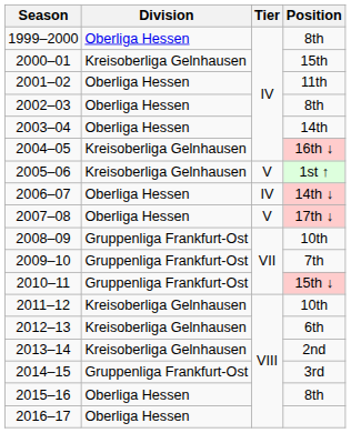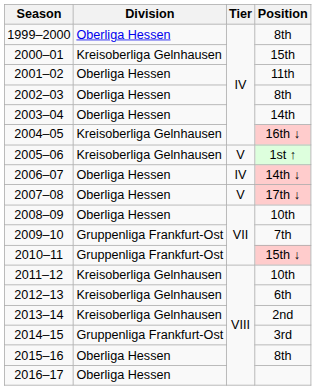2008–09 | Division: Gruppenliga Frankfurt-Ost -> Oberliga Hessen
